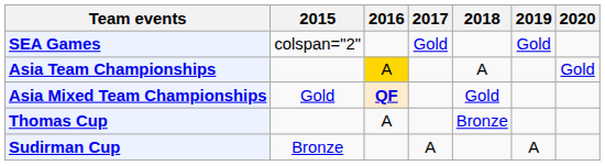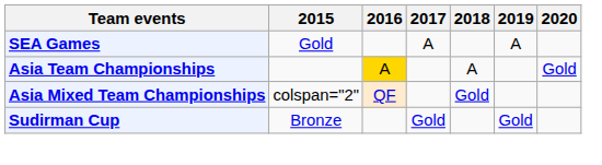SEA Games | 2015: colspan="2" -> Gold
SEA Games | 2017: Gold -> A
SEA Games | 2019: Gold -> A
Asia Mixed Team Championships | 2015: Gold -> colspan="2"
Asia Mixed Team Championships | 2016: bold -> normal
- row: Thomas Cup | A | Bronze
Sudirman Cup | 2017: A -> Gold
Sudirman Cup | 2019: A -> Gold
